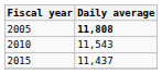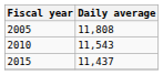2005 | Daily average: bold -> normal
